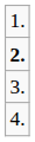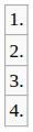row 2 | column 1: bold -> normal
